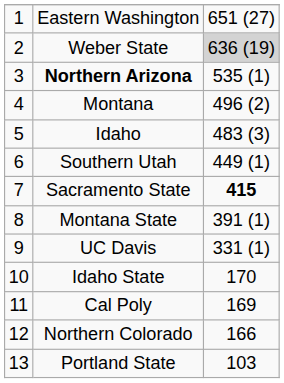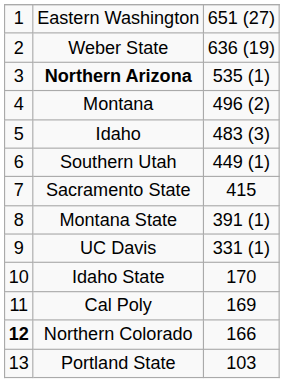Weber State | column 3: lightgrey background -> no background
Sacramento State | column 3: bold -> normal
Northern Colorado | column 1: normal -> bold
